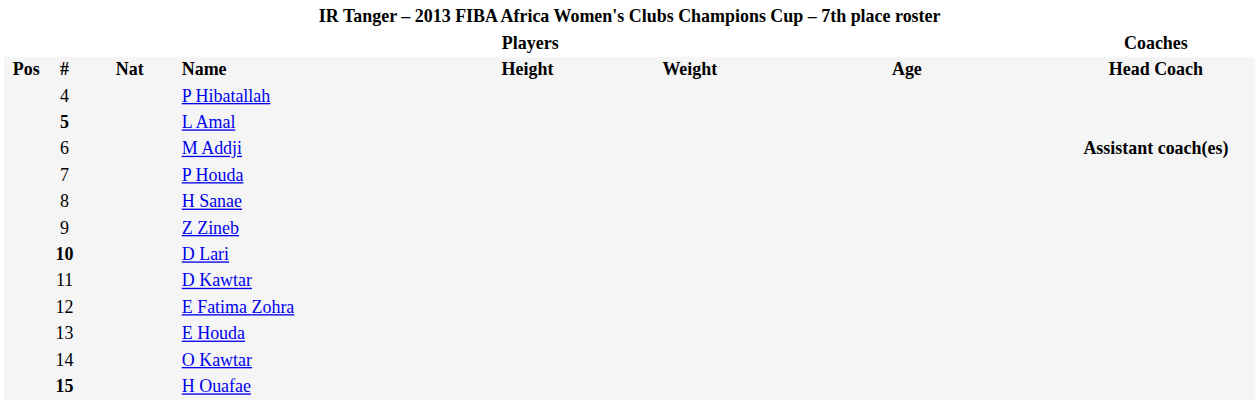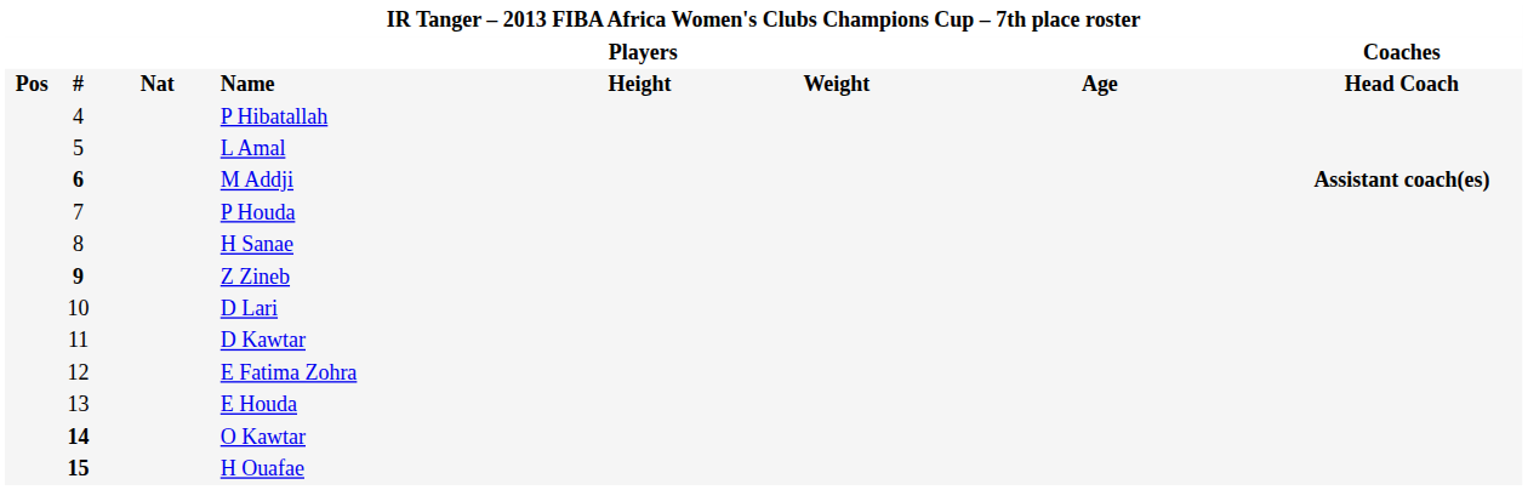L Amal | column 2: bold -> normal
M Addji | column 2: normal -> bold
Z Zineb | column 2: normal -> bold
D Lari | column 2: bold -> normal
O Kawtar | column 2: normal -> bold
